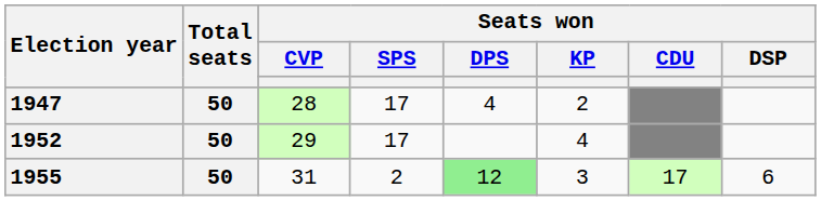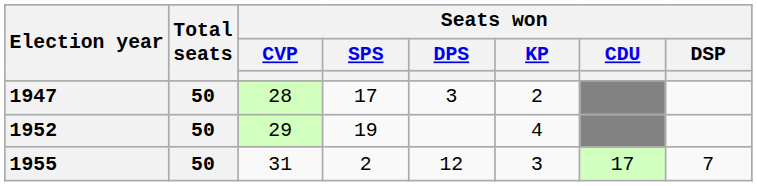1947 | Seats won / DPS: 4 -> 3
1952 | Seats won / SPS: 17 -> 19
1955 | Seats won / DPS: lightgreen background -> no background
1955 | Seats won / DSP: 6 -> 7
